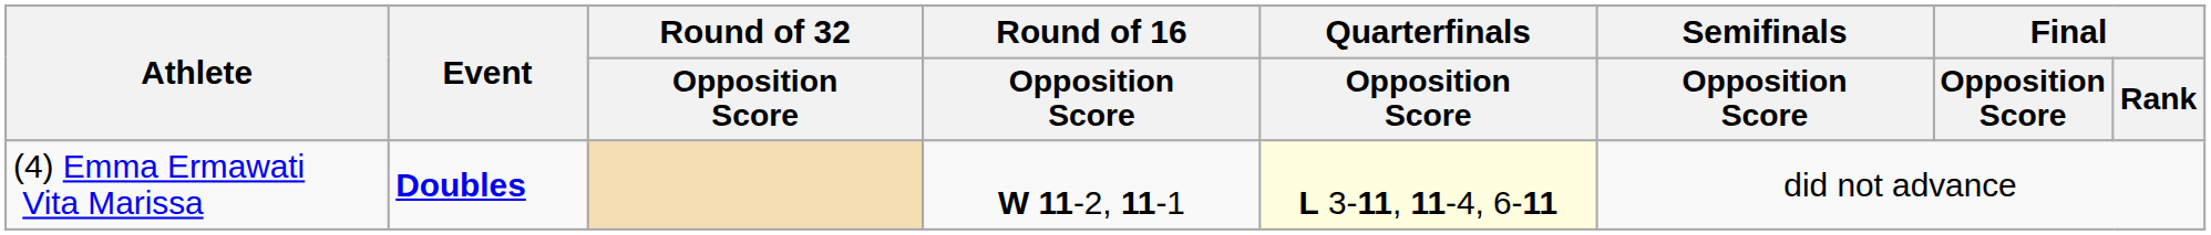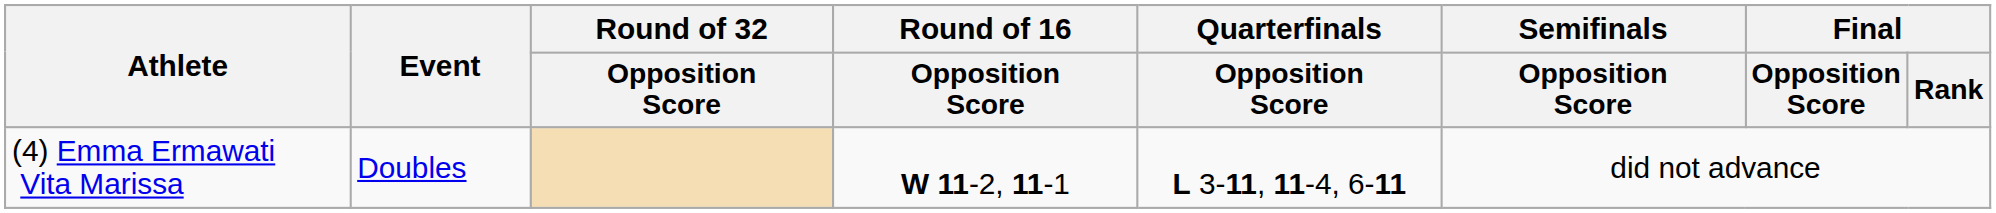(4) Emma Ermawati Vita Marissa | Event: bold -> normal
(4) Emma Ermawati Vita Marissa | Quarterfinals / Opposition Score: lightyellow background -> no background
